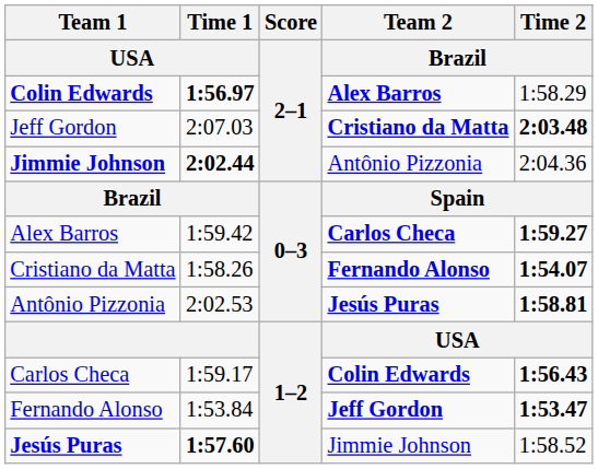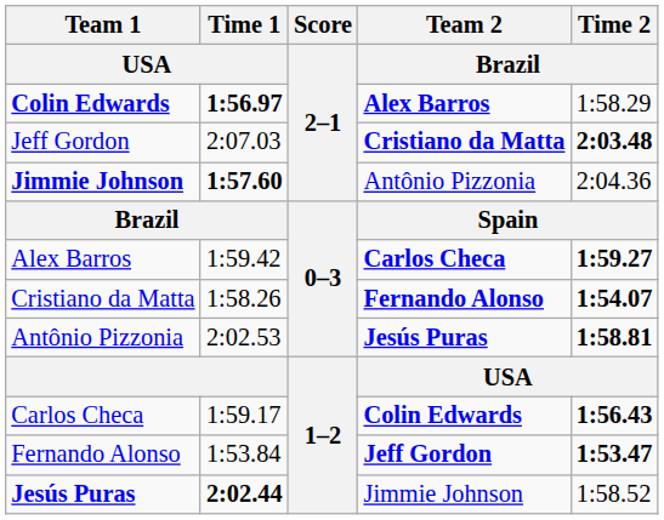row 5 | Time 1 / USA: 2:02.44 -> 1:57.60
row 13 | Time 1 / USA: 1:57.60 -> 2:02.44
